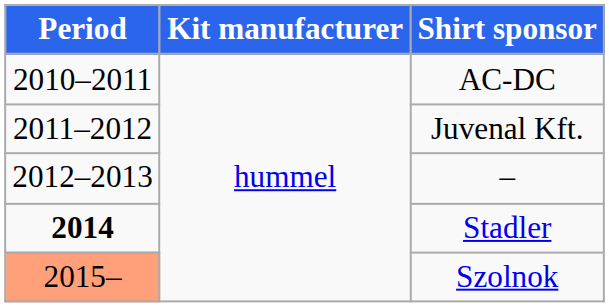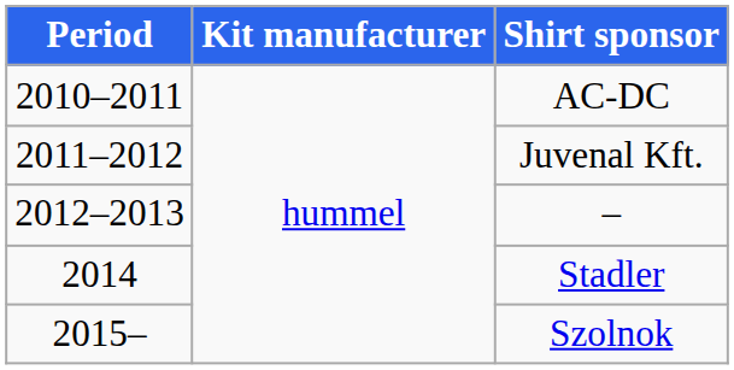Stadler | Period: bold -> normal
Szolnok | Period: lightsalmon background -> no background
